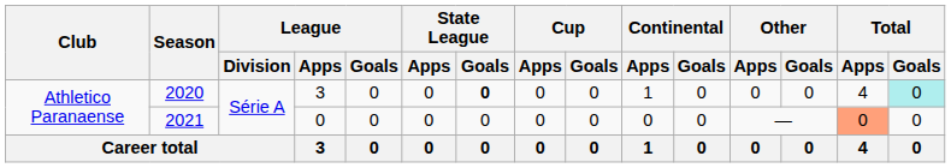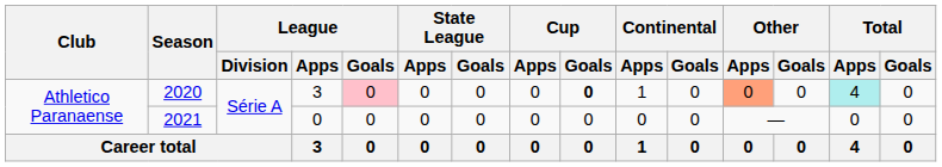2020 | League / Goals: no background -> pink background
2020 | State League / Goals: bold -> normal
2020 | Cup / Goals: normal -> bold
2020 | Other / Apps: no background -> lightsalmon background
2020 | Total / Apps: no background -> paleturquoise background
2020 | Total / Goals: paleturquoise background -> no background
2021 | Total / Apps: lightsalmon background -> no background
